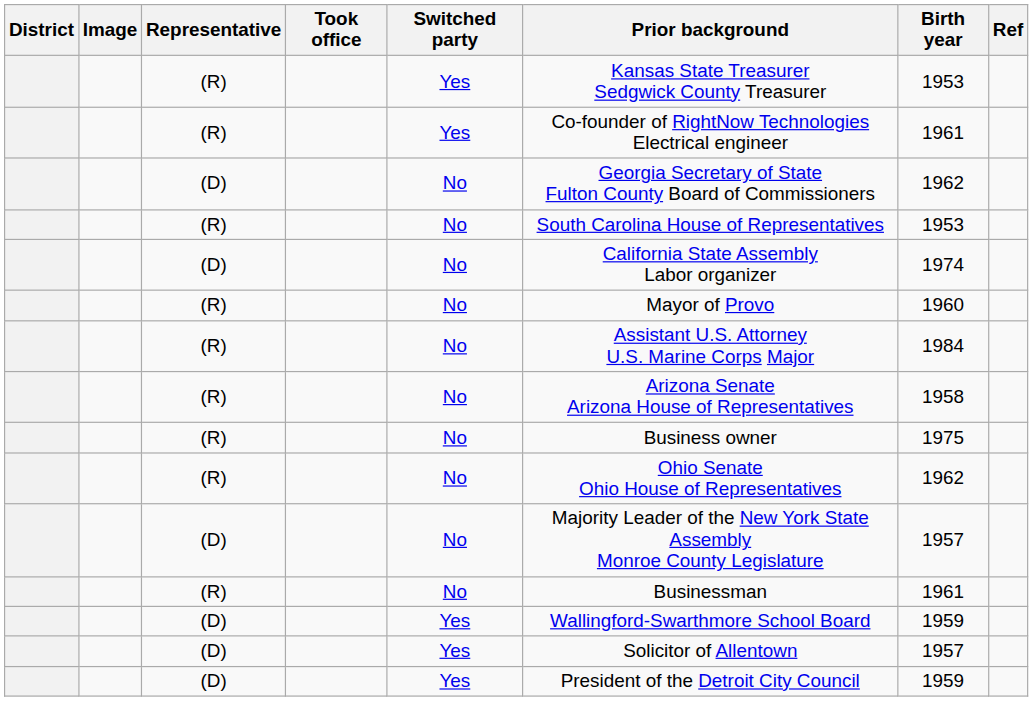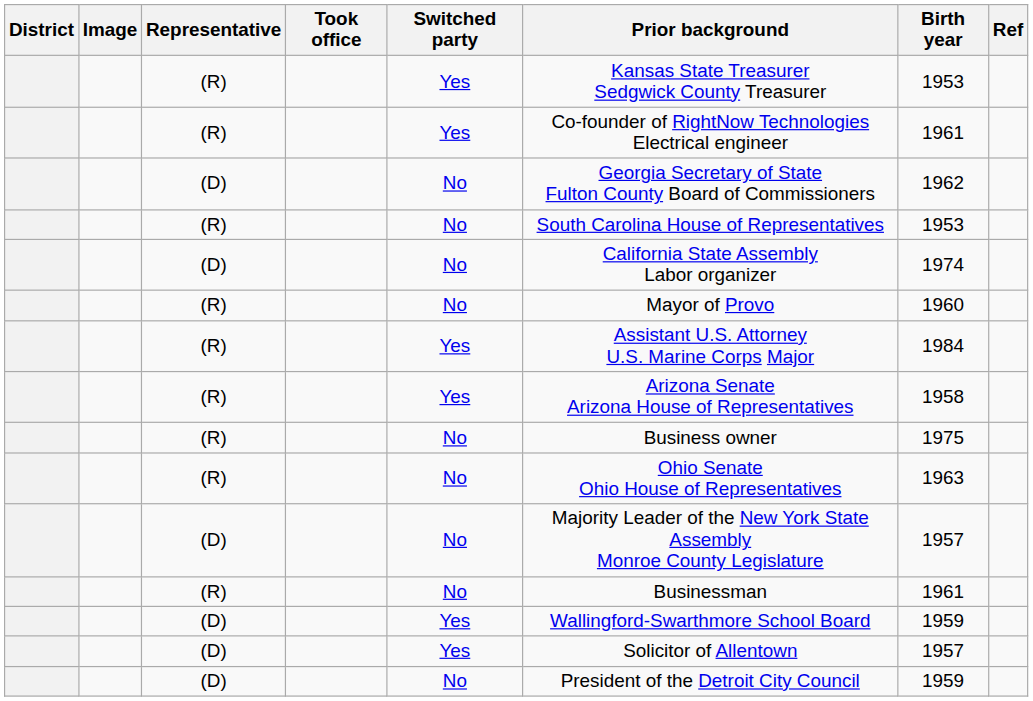row 8 | Switched party: No -> Yes
row 9 | Switched party: No -> Yes
row 11 | Birth year: 1962 -> 1963
row 16 | Switched party: Yes -> No
